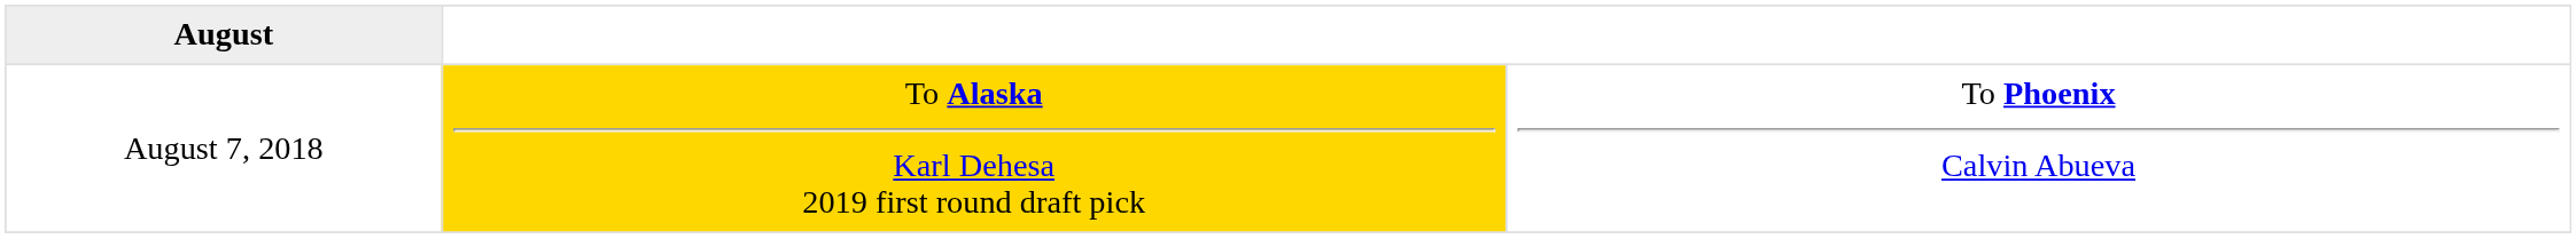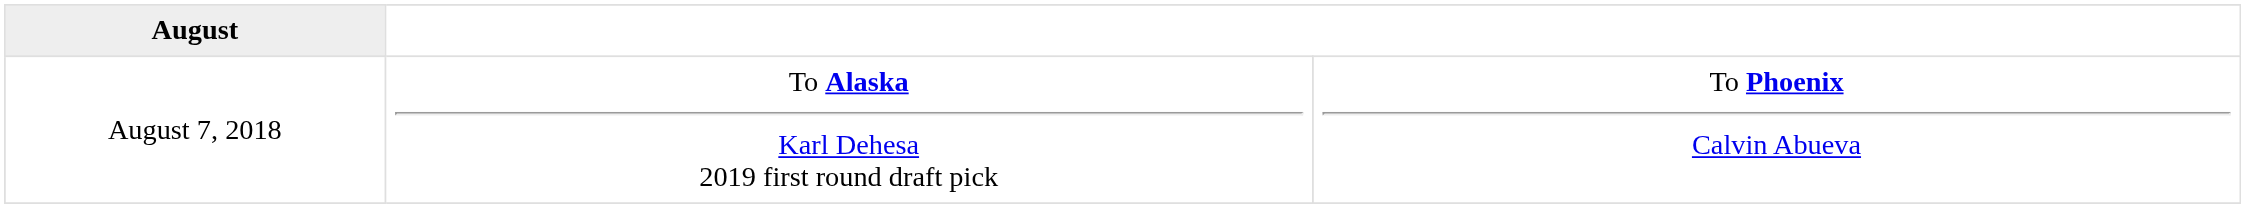August 7, 2018 | column 2: gold background -> no background
